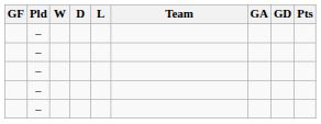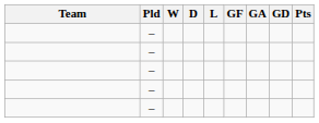columns swapped: Team <-> GF
